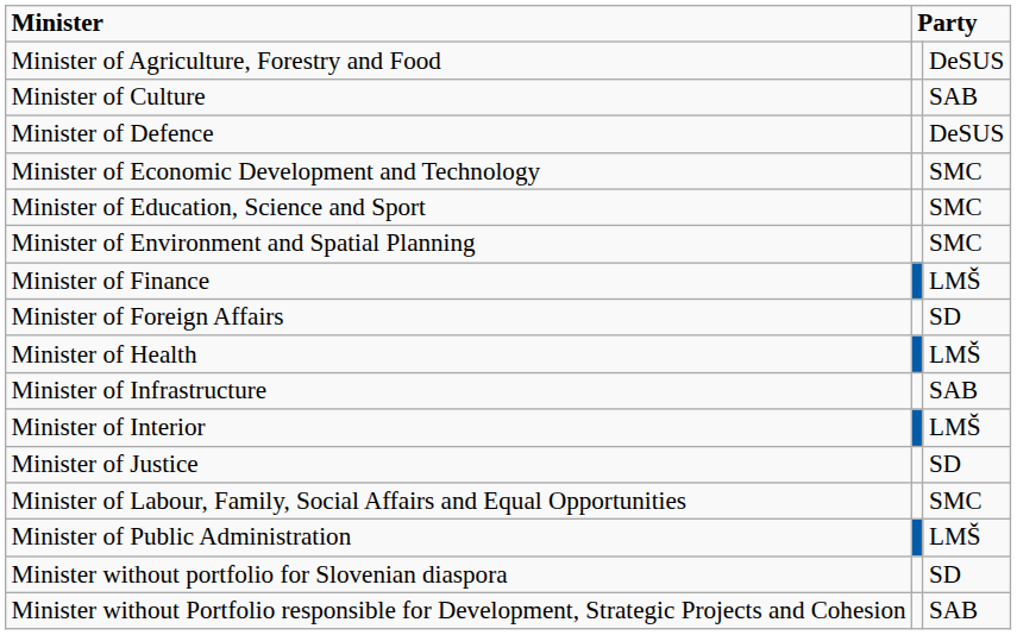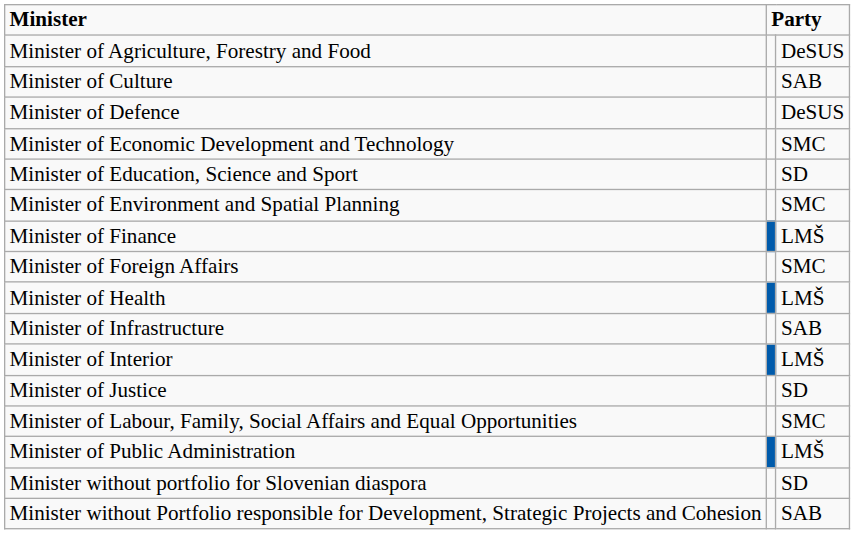Minister of Education, Science and Sport | column 3: SMC -> SD
Minister of Foreign Affairs | column 3: SD -> SMC
